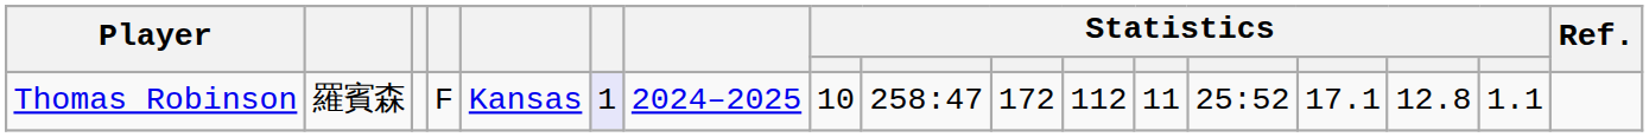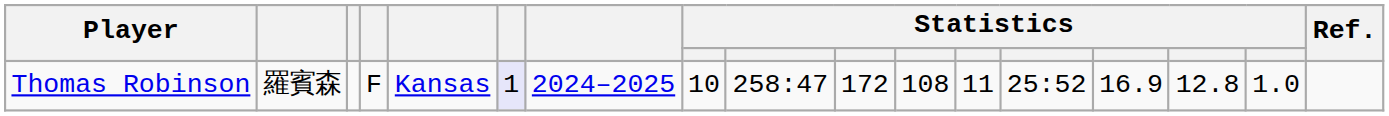Thomas Robinson | column 11: 112 -> 108
Thomas Robinson | column 14: 17.1 -> 16.9
Thomas Robinson | column 16: 1.1 -> 1.0
